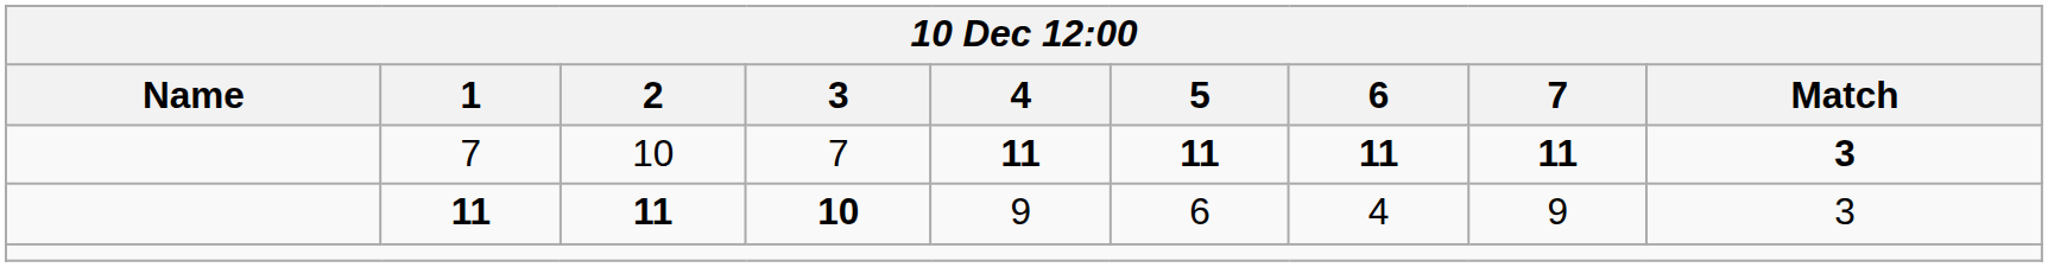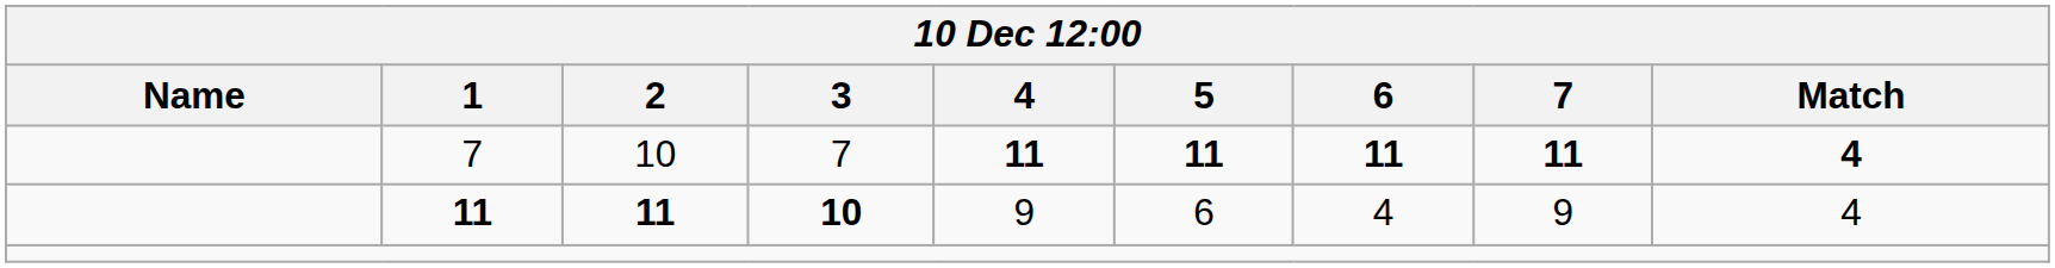row 3 | Match: 3 -> 4
row 4 | Match: 3 -> 4
